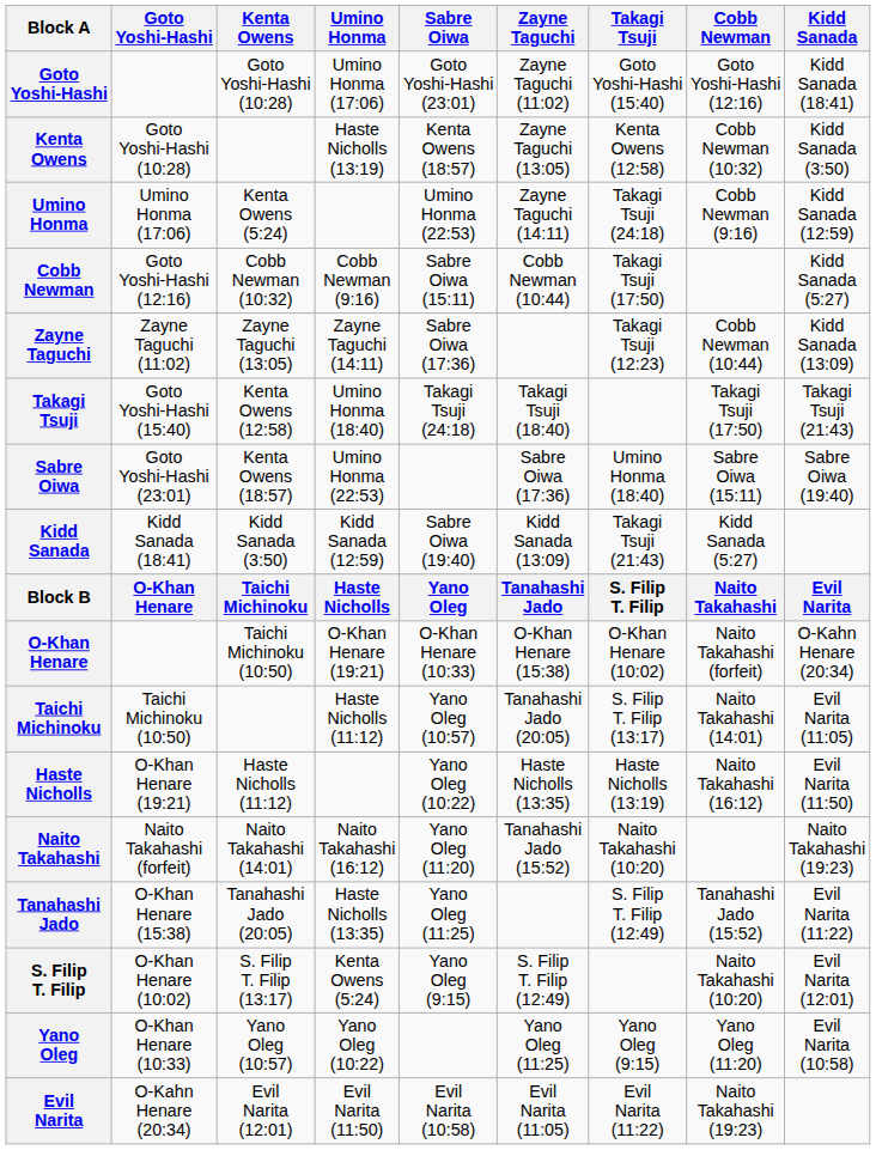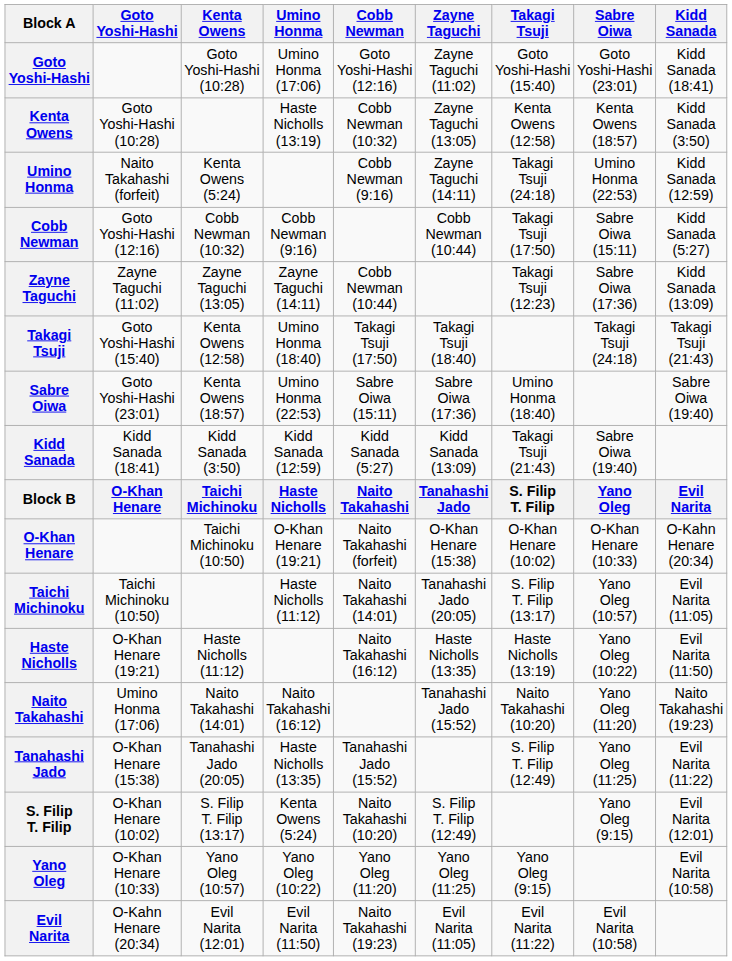columns swapped: Cobb Newman <-> Sabre Oiwa
row 4 | Goto Yoshi-Hashi: Umino Honma (17:06) -> Naito Takahashi (forfeit)
row 14 | Goto Yoshi-Hashi: Naito Takahashi (forfeit) -> Umino Honma (17:06)
